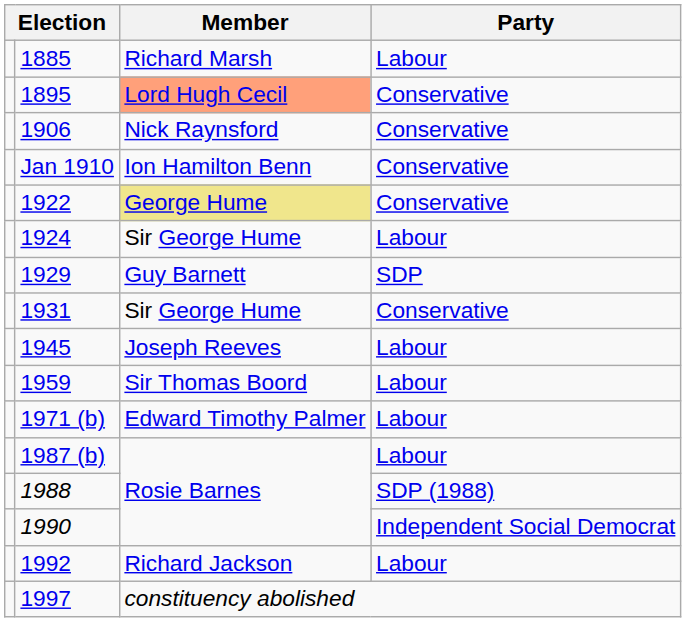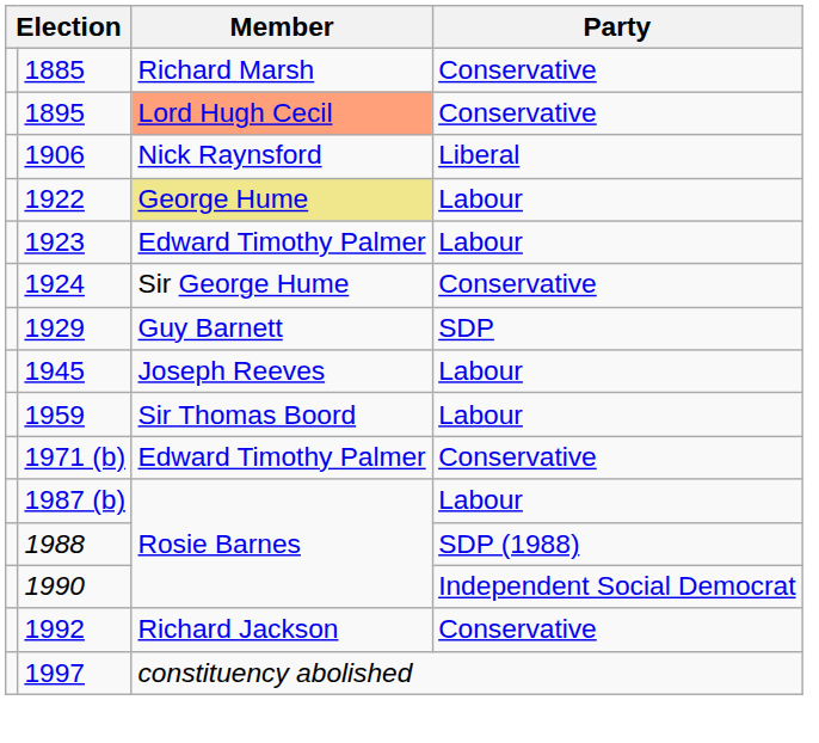1885 | Party: Labour -> Conservative
1906 | Party: Conservative -> Liberal
- row: Jan 1910 | Ion Hamilton Benn | Conservative
1922 | Party: Conservative -> Labour
+ row: 1923 | Edward Timothy Palmer | Labour
1924 | Party: Labour -> Conservative
- row: 1931 | Sir George Hume | Conservative
1971 (b) | Party: Labour -> Conservative
1992 | Party: Labour -> Conservative
